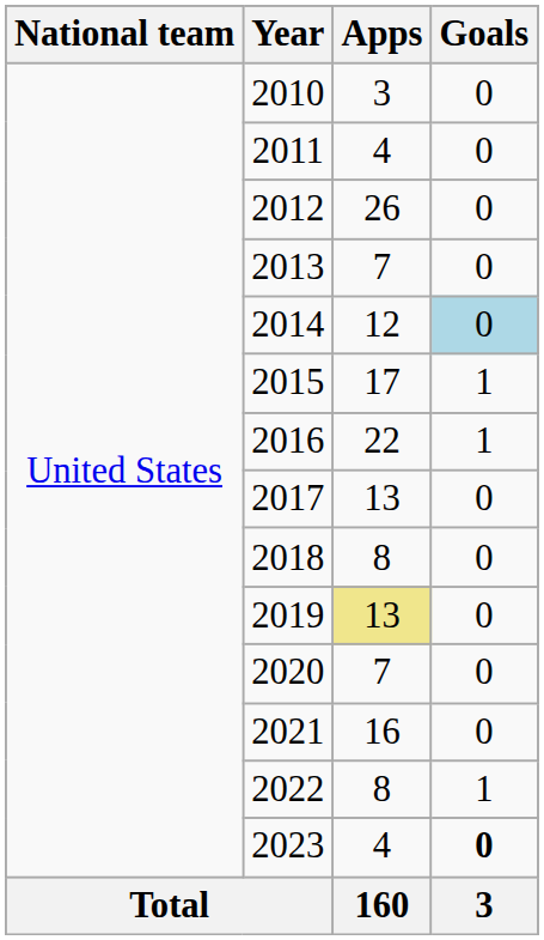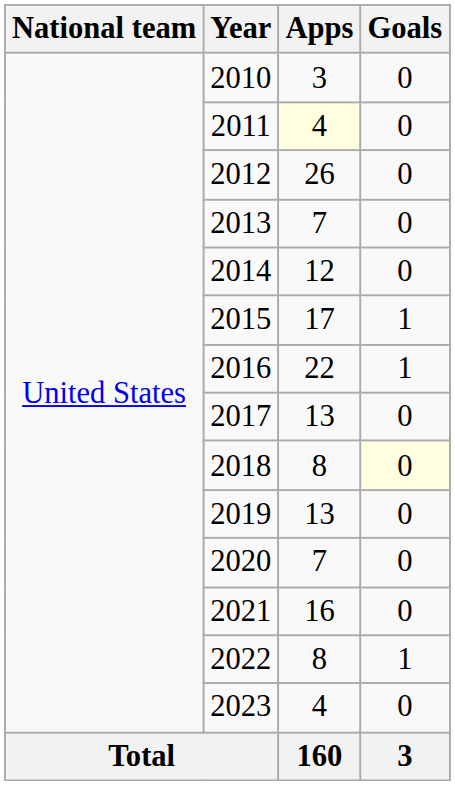2011 | Apps: no background -> lightyellow background
2014 | Goals: lightblue background -> no background
2018 | Goals: no background -> lightyellow background
2019 | Apps: khaki background -> no background
2023 | Goals: bold -> normal
